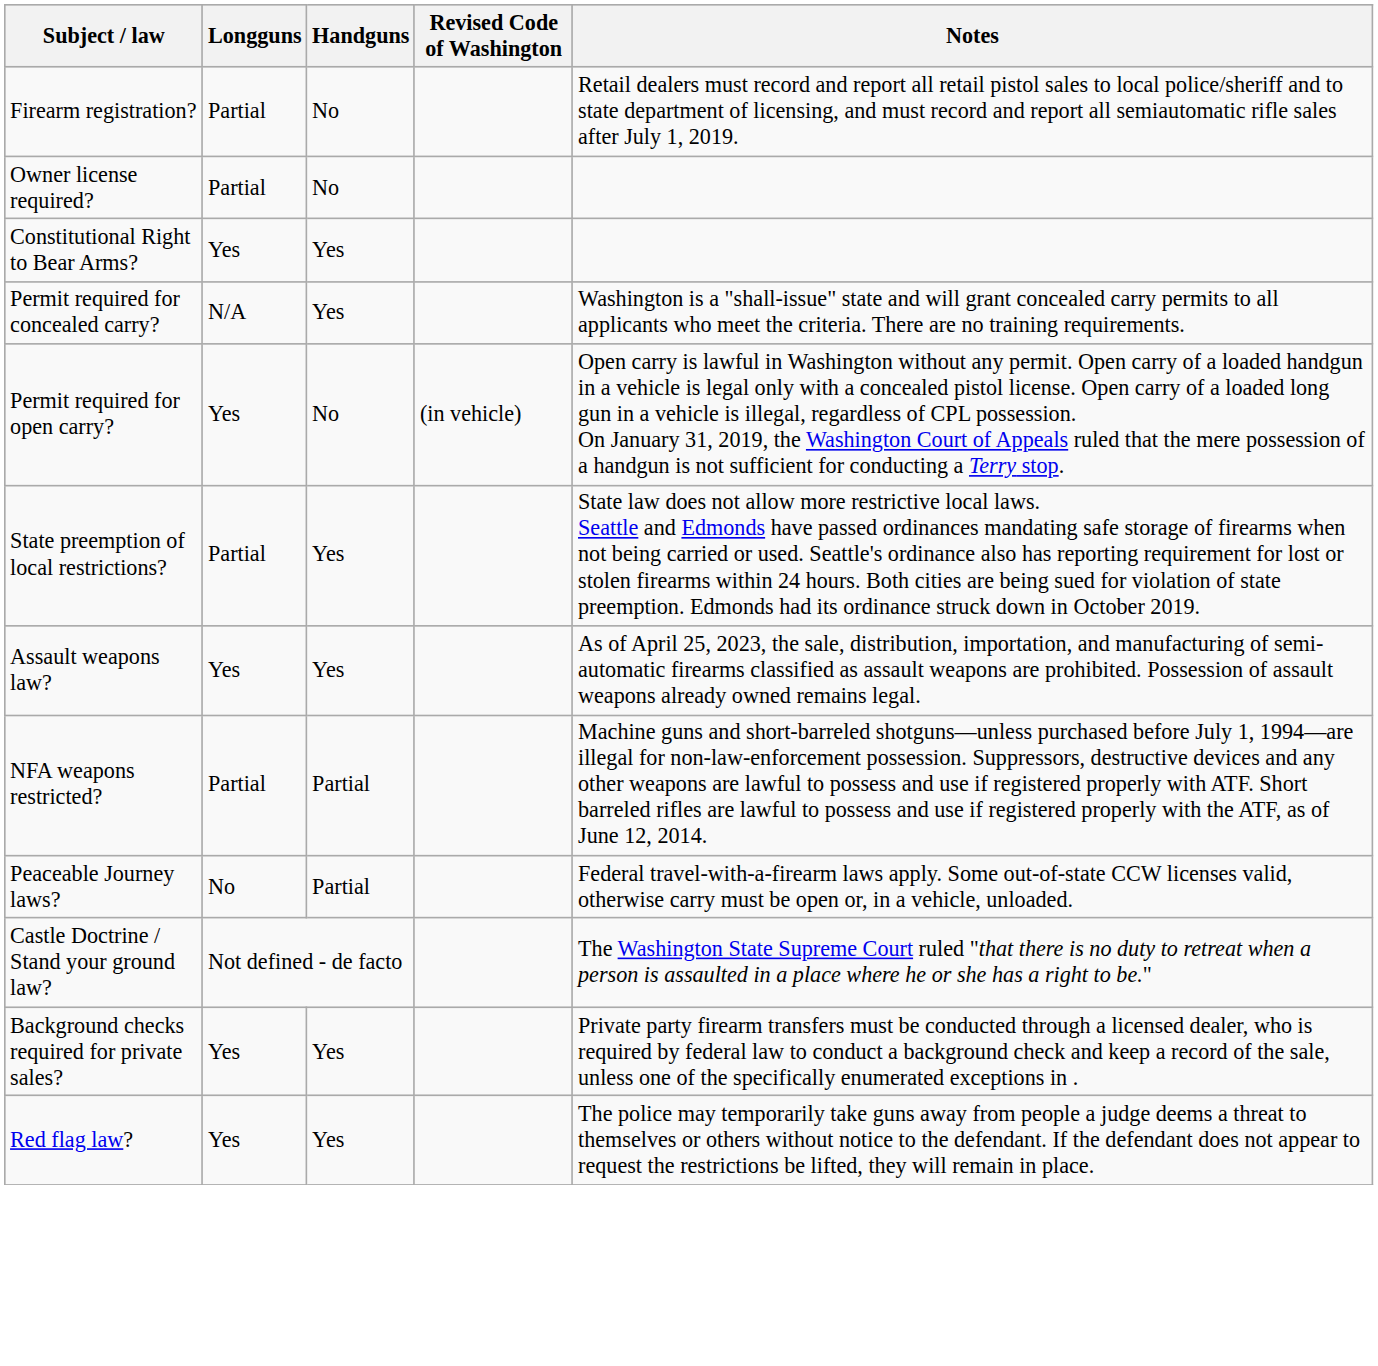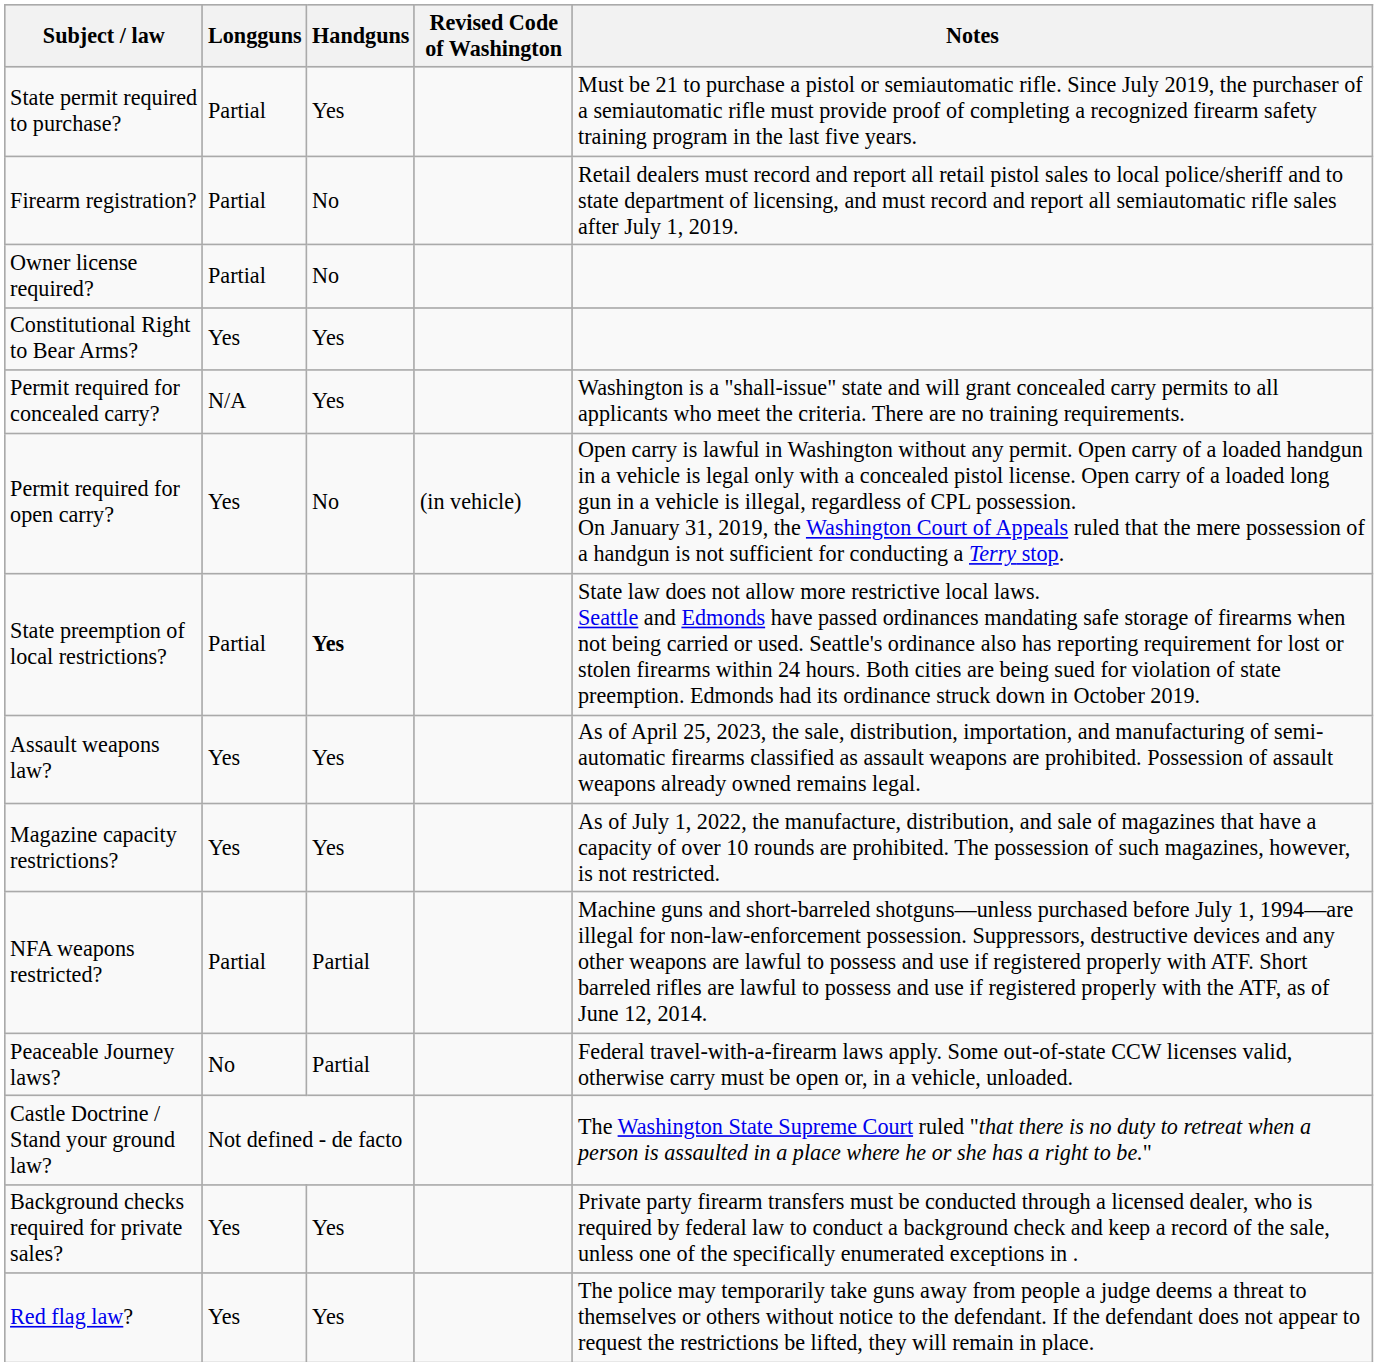+ row: State permit required to purchase? | Partial | Yes | Must be 21 to purchase a pistol or semiautomatic rifle. Since July 2019, the purchaser of a semiautomatic rifle must provide proof of completing a recognized firearm safety training program in the last five years.
State preemption of local restrictions? | Handguns: normal -> bold
+ row: Magazine capacity restrictions? | Yes | Yes | As of July 1, 2022, the manufacture, distribution, and sale of magazines that have a capacity of over 10 rounds are prohibited. The possession of such magazines, however, is not restricted.
